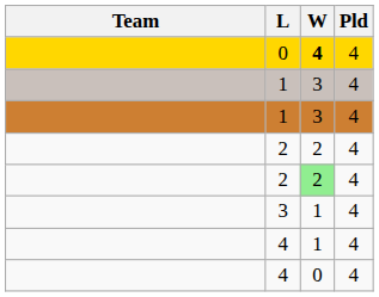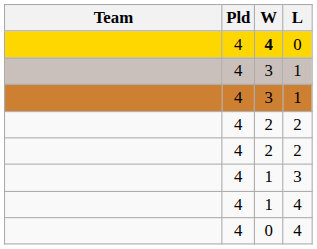columns swapped: Pld <-> L
row 6 | W: lightgreen background -> no background
